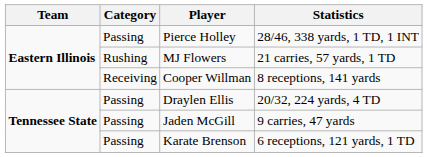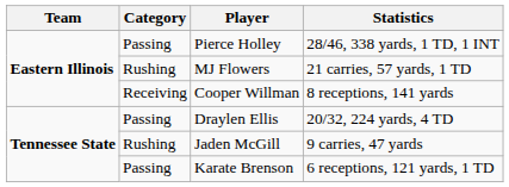Jaden McGill | Category: Passing -> Rushing
